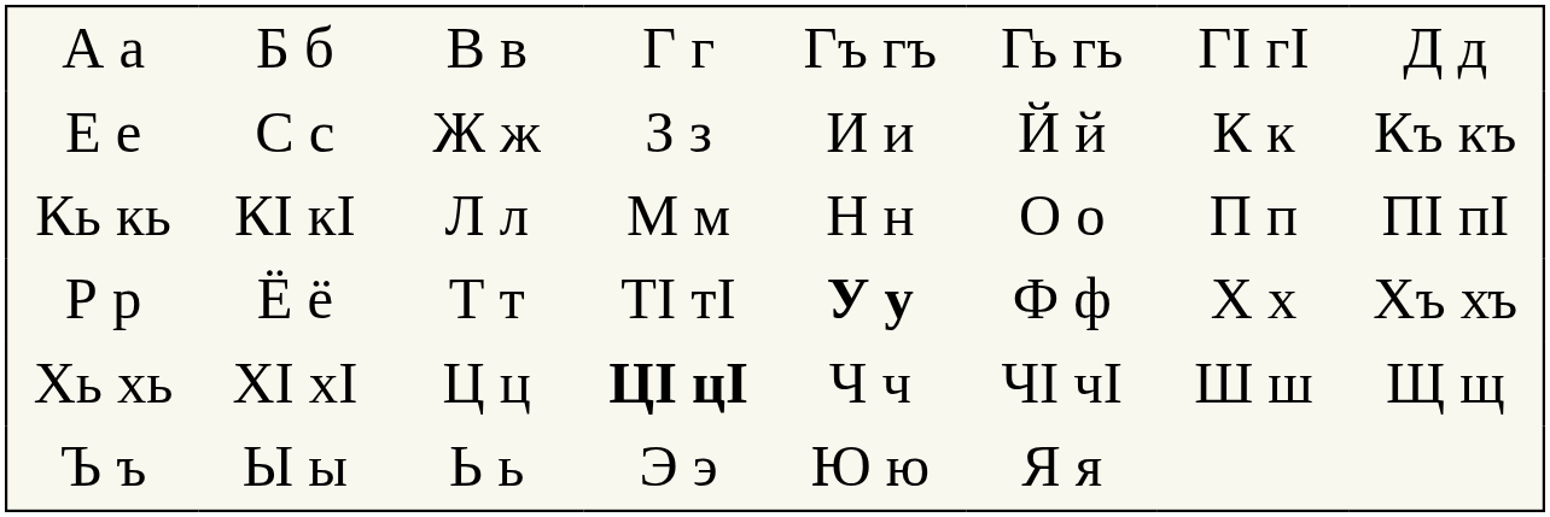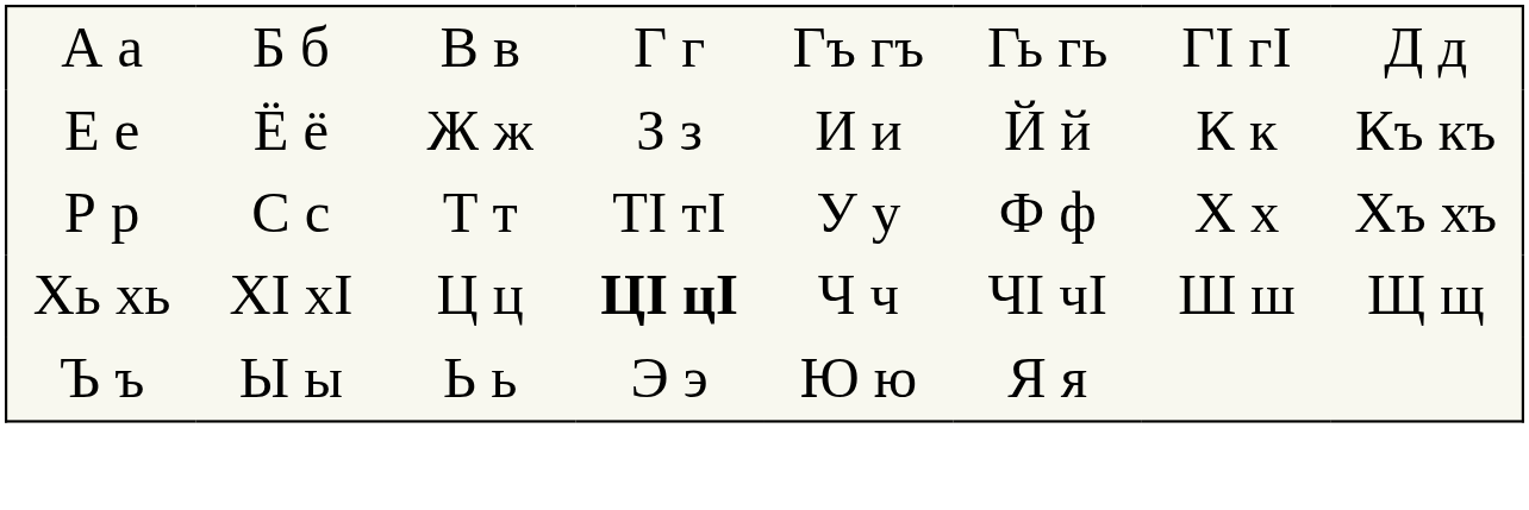Е е | column 2: С с -> Ё ё
- row: Кь кь | КӀ кӀ | Л л | М м | Н н | О о | П п | ПӀ пӀ
Р р | column 2: Ё ё -> С с
Р р | column 5: bold -> normal
